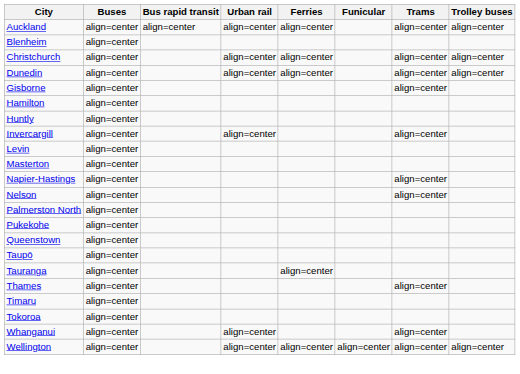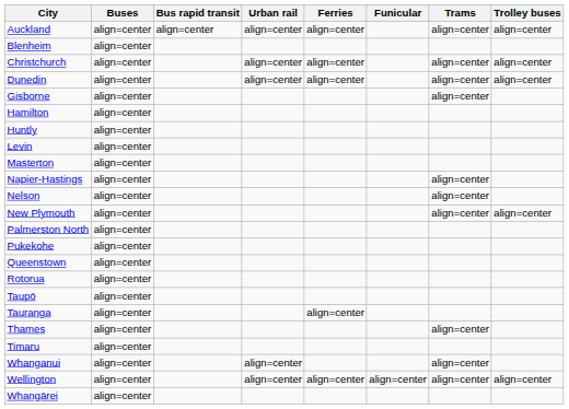- row: Invercargill | align=center | align=center | align=center
+ row: New Plymouth | align=center | align=center | align=center
+ row: Rotorua | align=center
- row: Tokoroa | align=center
+ row: Whangārei | align=center
